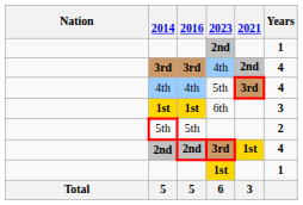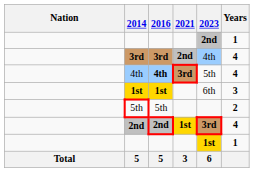columns swapped: 2021 <-> 2023
row 4 | 2016: normal -> bold
